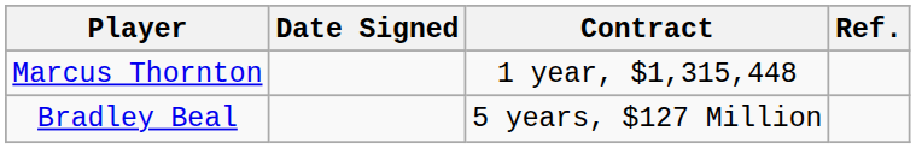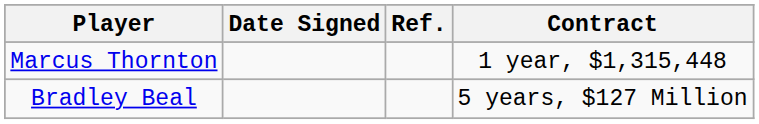columns swapped: Contract <-> Ref.
